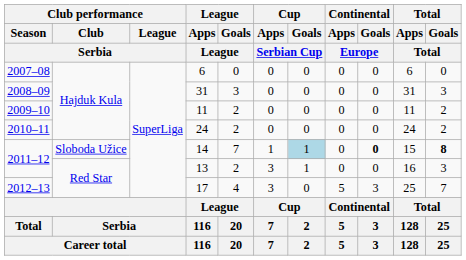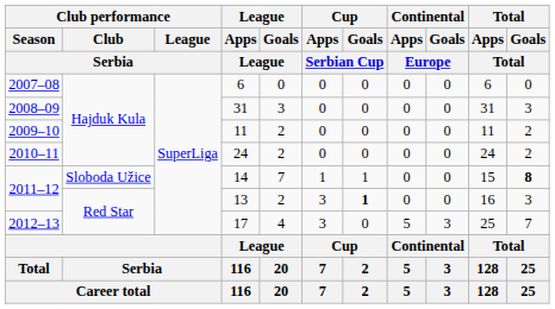14 | Cup / Goals / Serbian Cup: lightblue background -> no background
14 | Continental / Goals / Europe: bold -> normal
13 | Cup / Goals / Serbian Cup: normal -> bold
